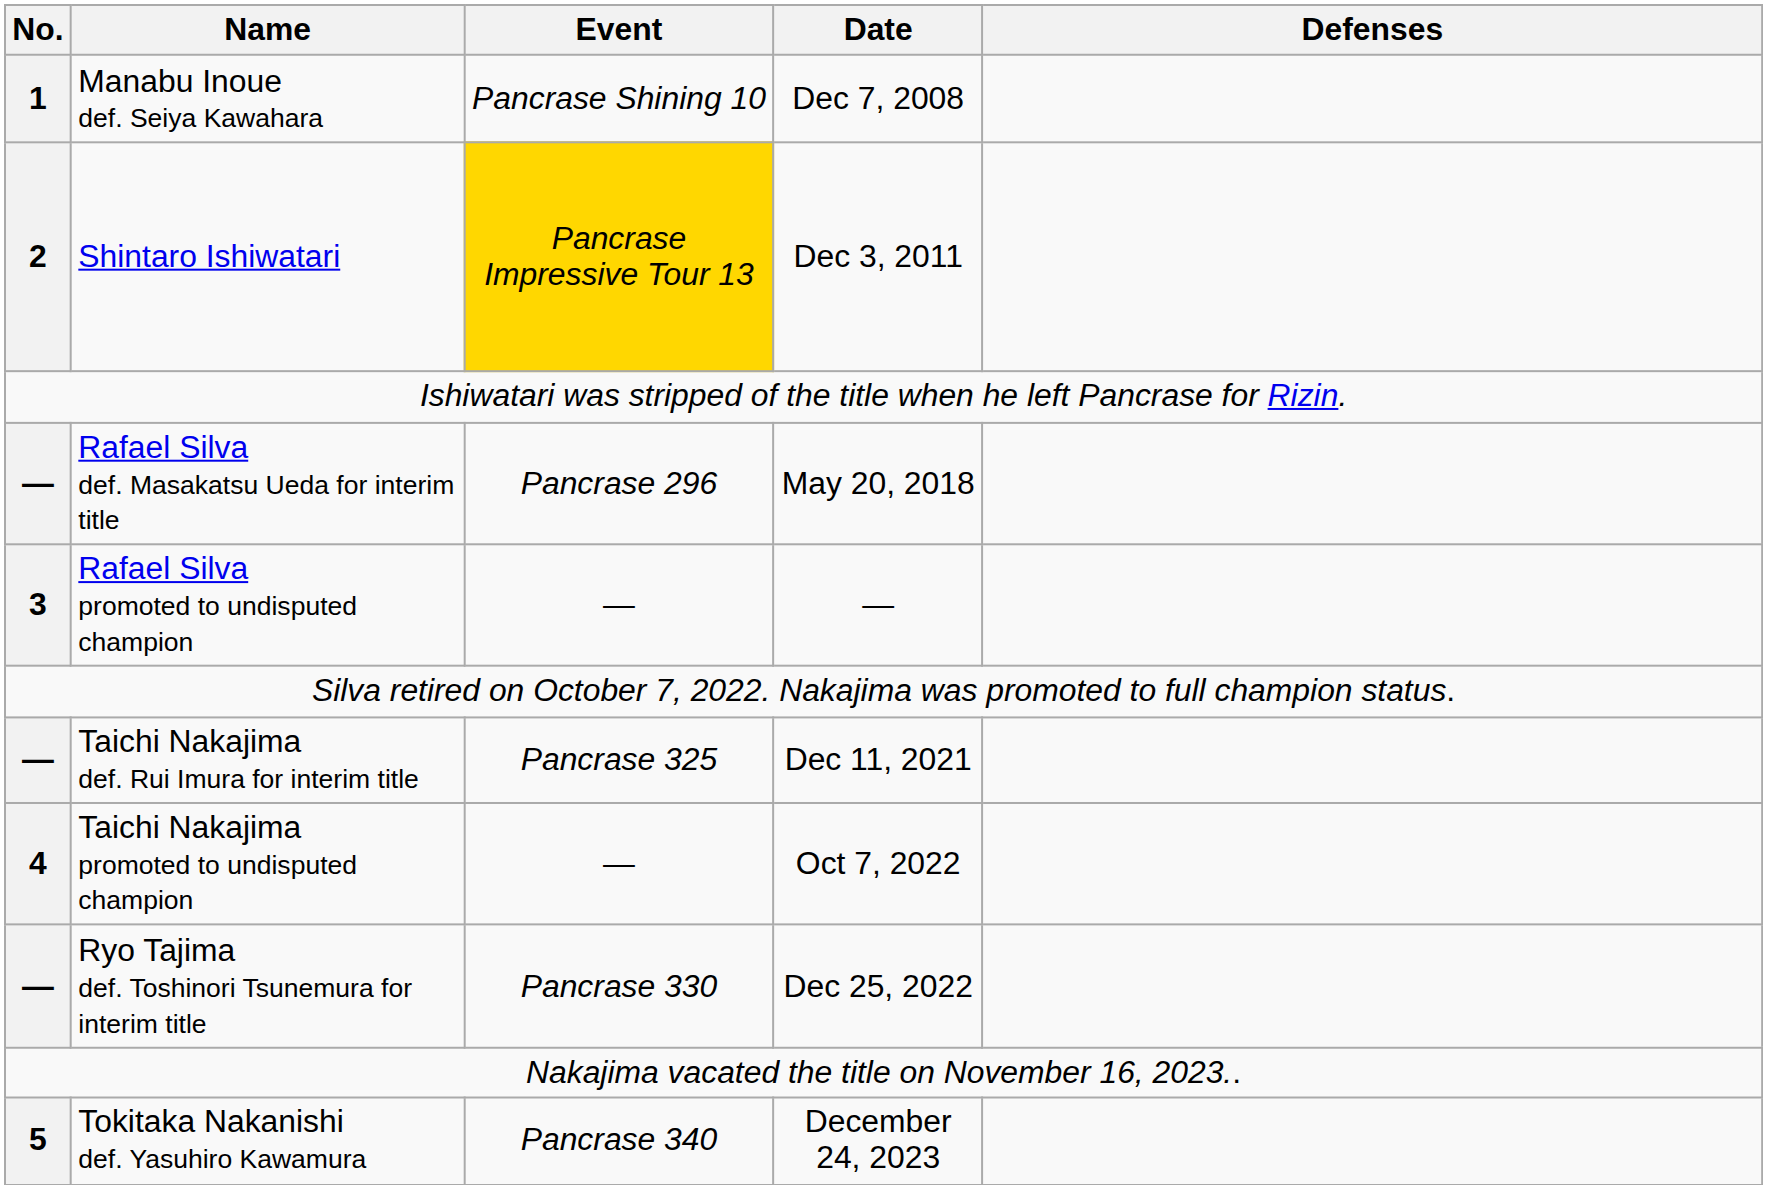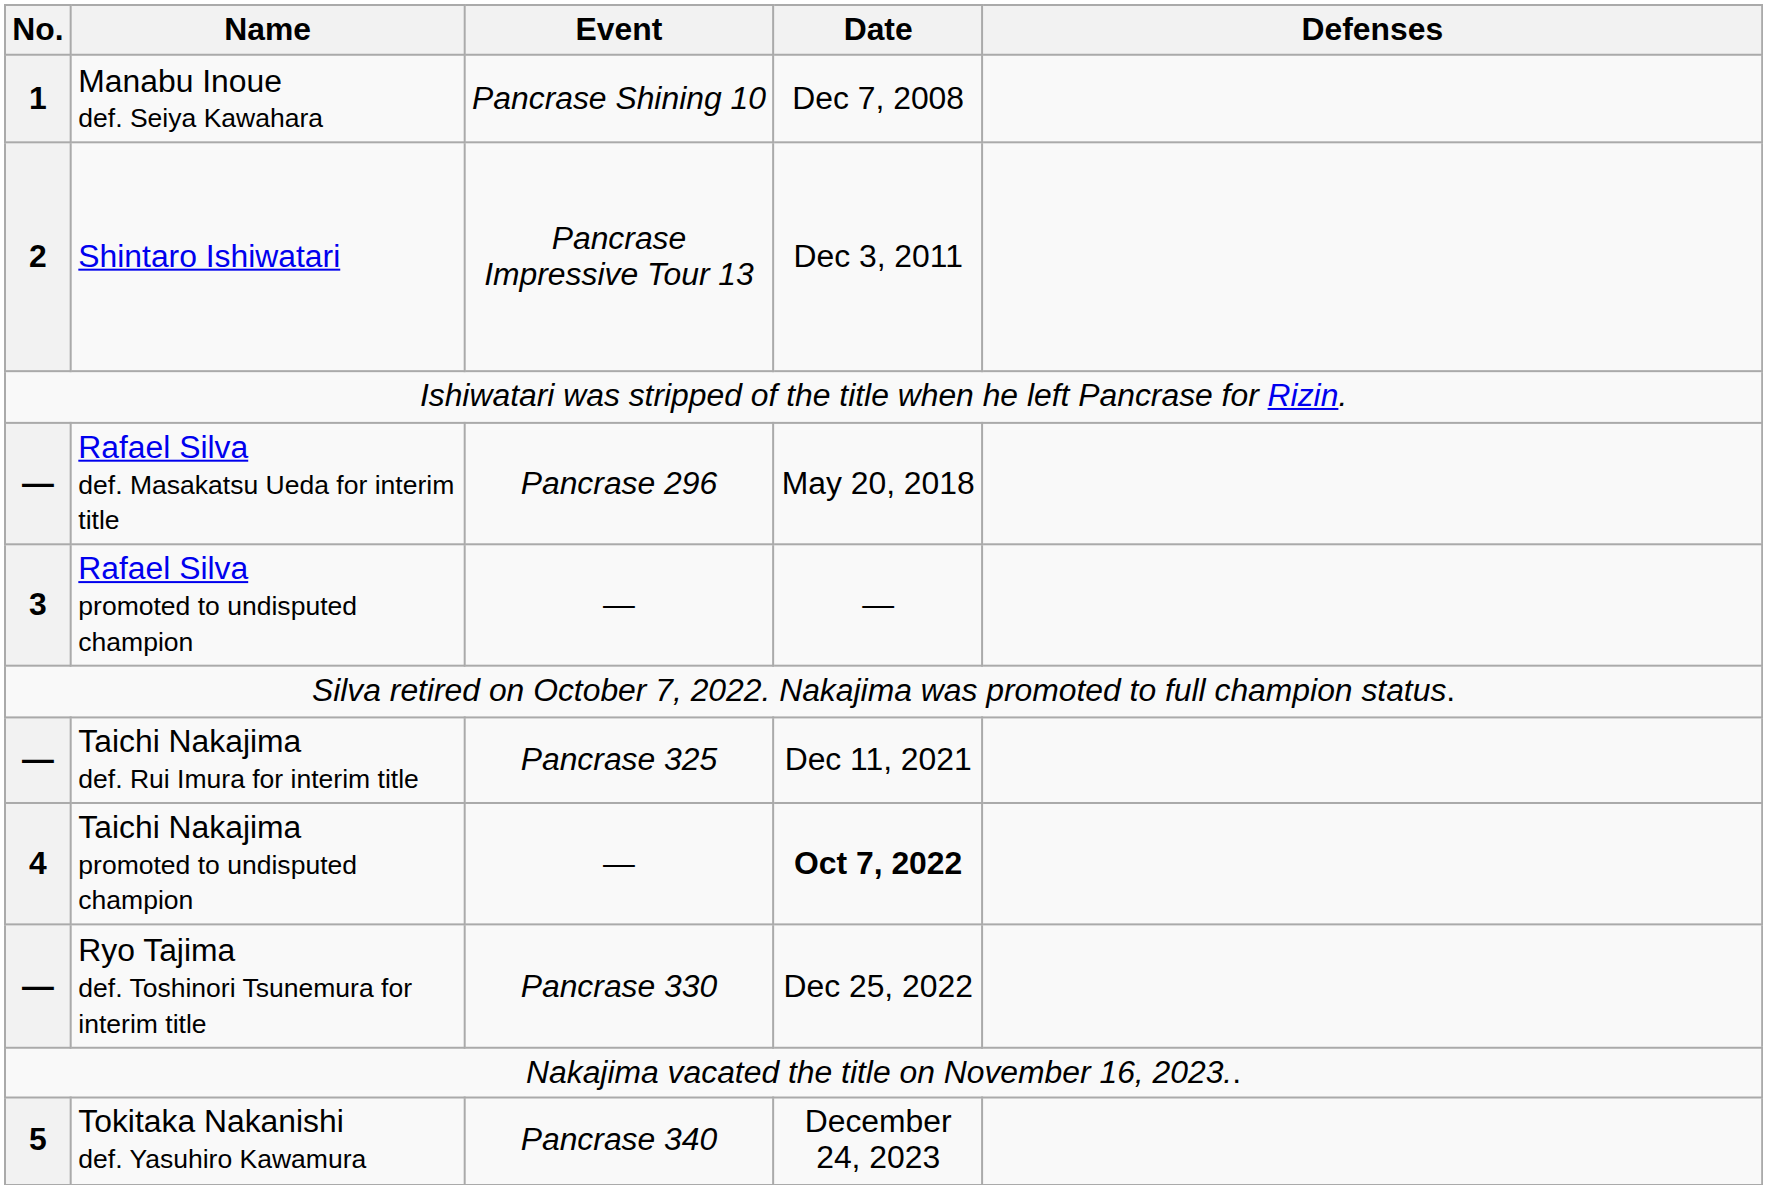Shintaro Ishiwatari | Event: gold background -> no background
Taichi Nakajima promoted to undisputed champion | Date: normal -> bold
